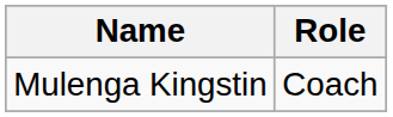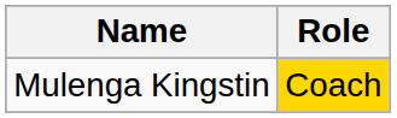Mulenga Kingstin | Role: no background -> gold background
